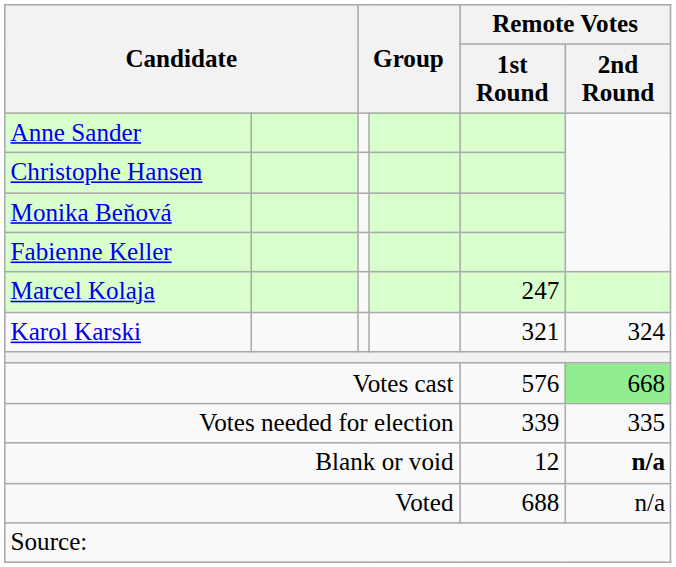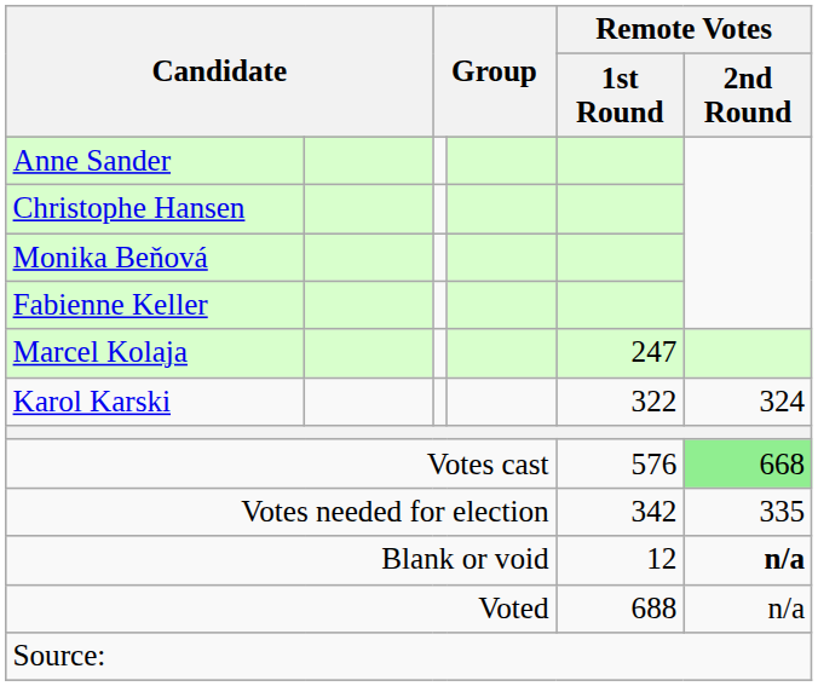Karol Karski | Remote Votes / 1st Round: 321 -> 322
Votes needed for election | Remote Votes / 1st Round: 339 -> 342
